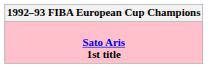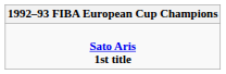row 2 | column 1: pink background -> no background
